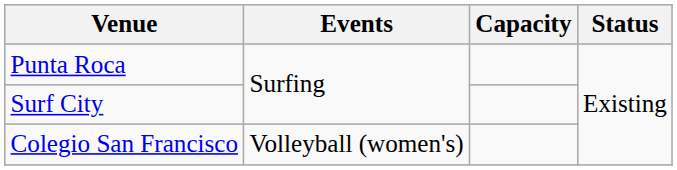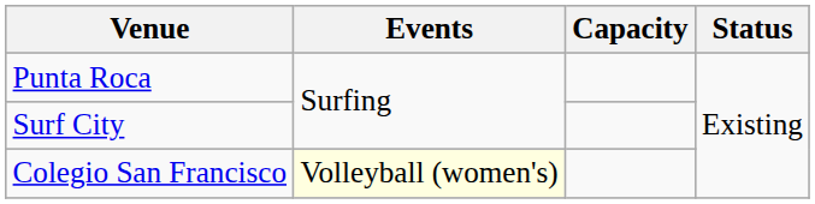Colegio San Francisco | Events: no background -> lightyellow background
